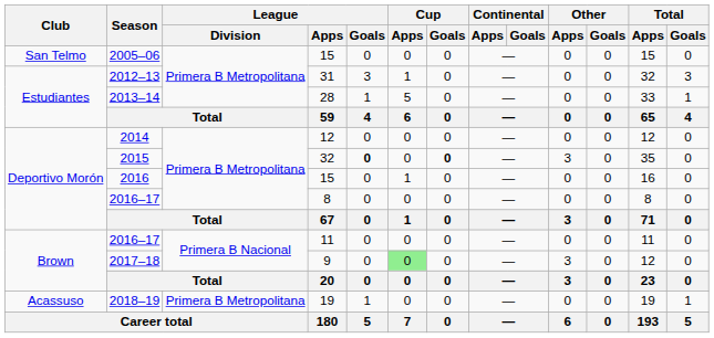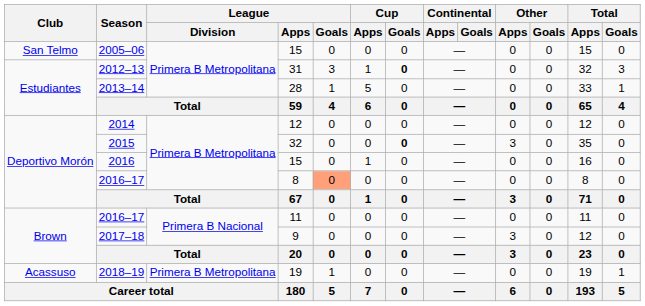2012–13 | Cup / Goals: normal -> bold
2015 | League / Goals: bold -> normal
2016–17 / 8 | League / Goals: no background -> lightsalmon background
2017–18 | Cup / Apps: lightgreen background -> no background
